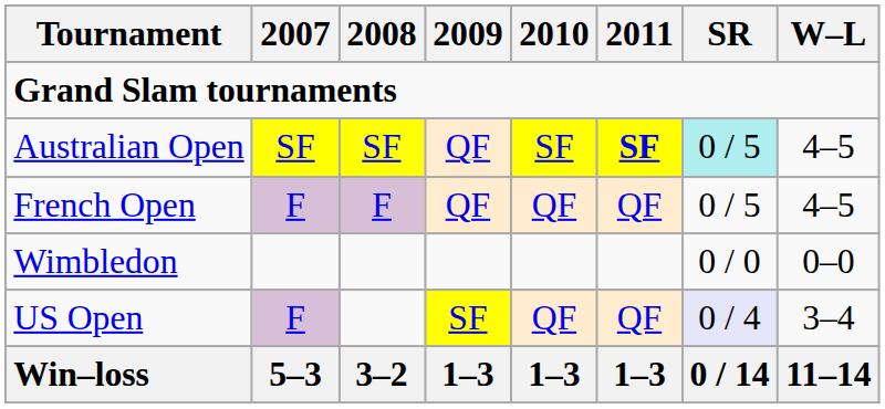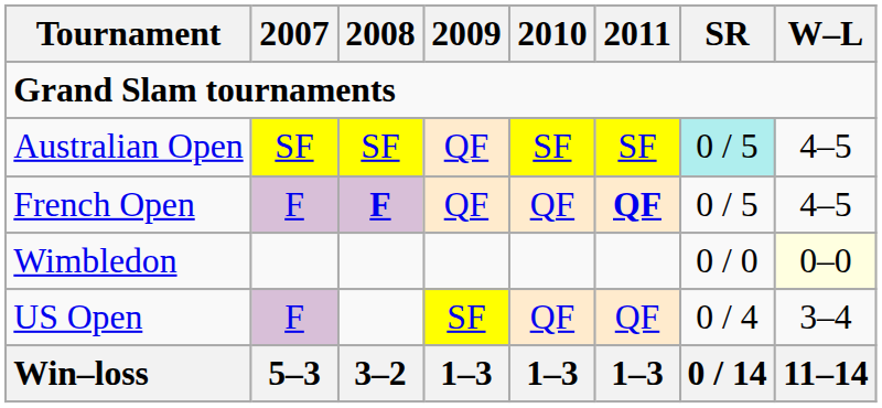Australian Open | 2011: bold -> normal
French Open | 2008: normal -> bold
French Open | 2011: normal -> bold
Wimbledon | W–L: no background -> lightyellow background
US Open | SR: lavender background -> no background
